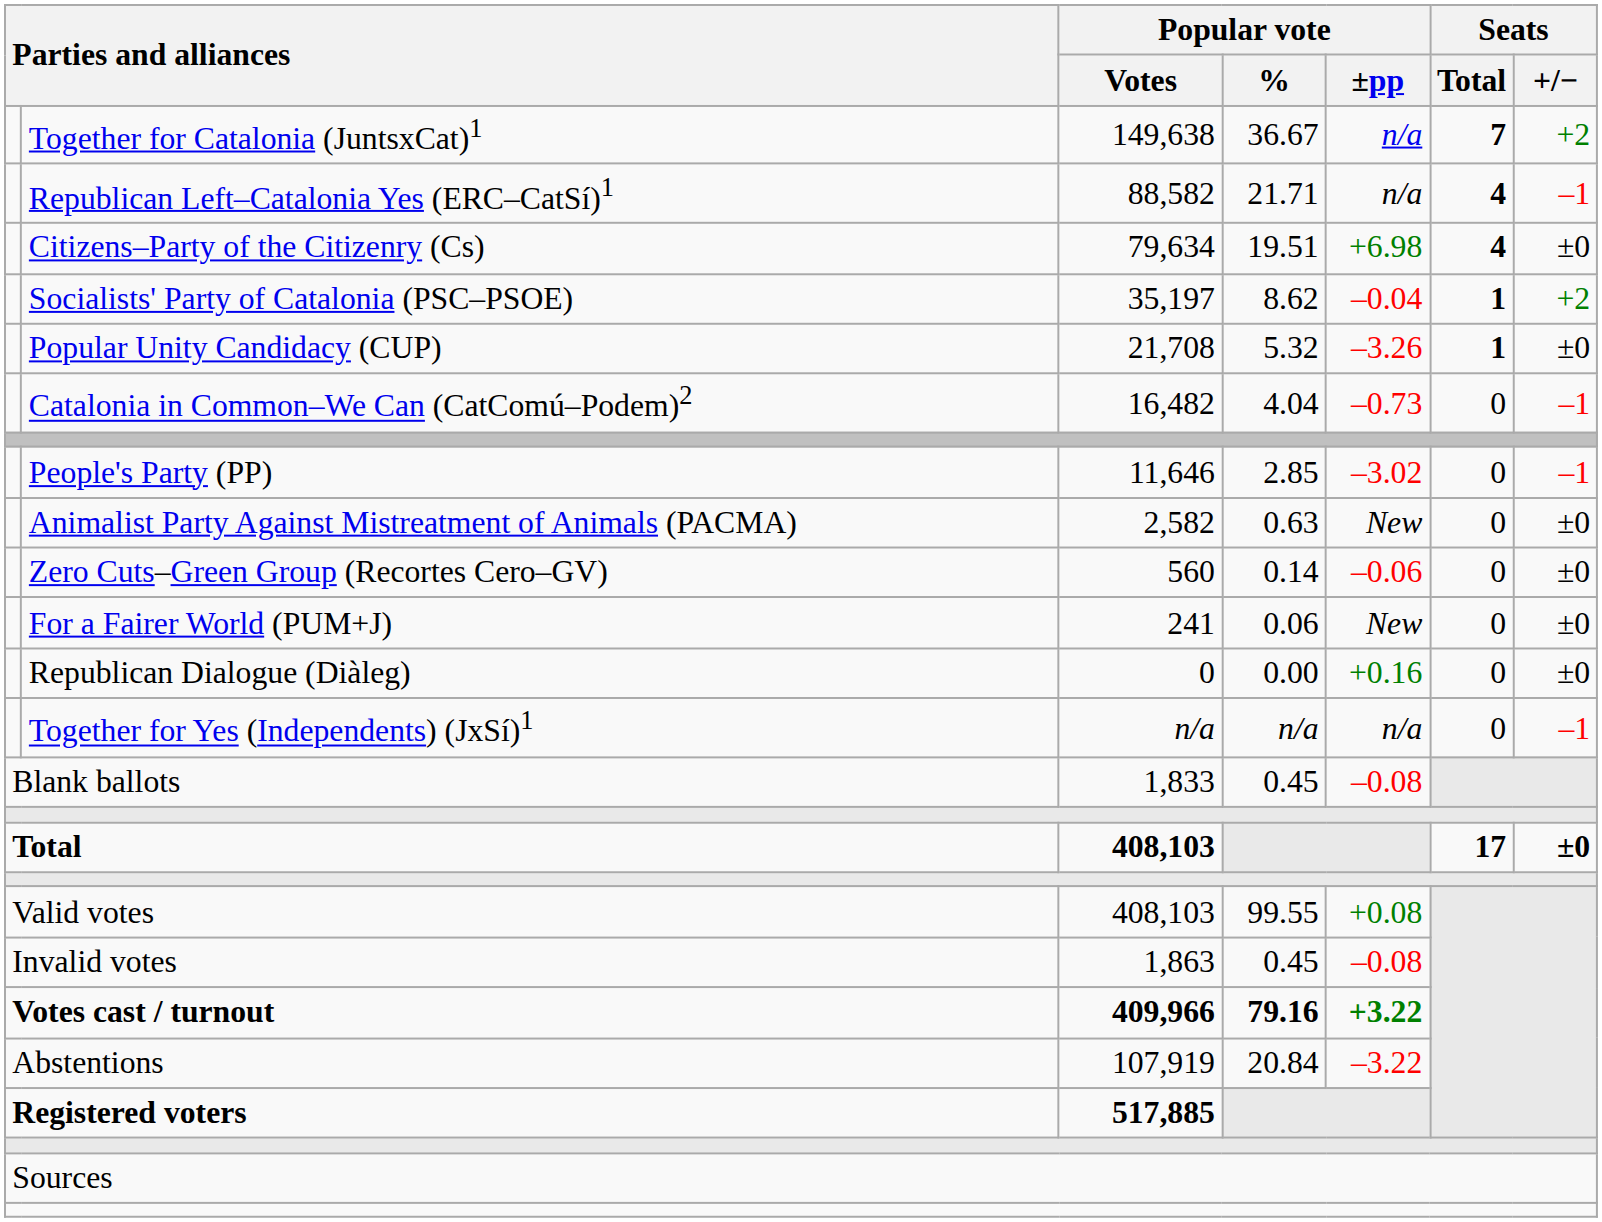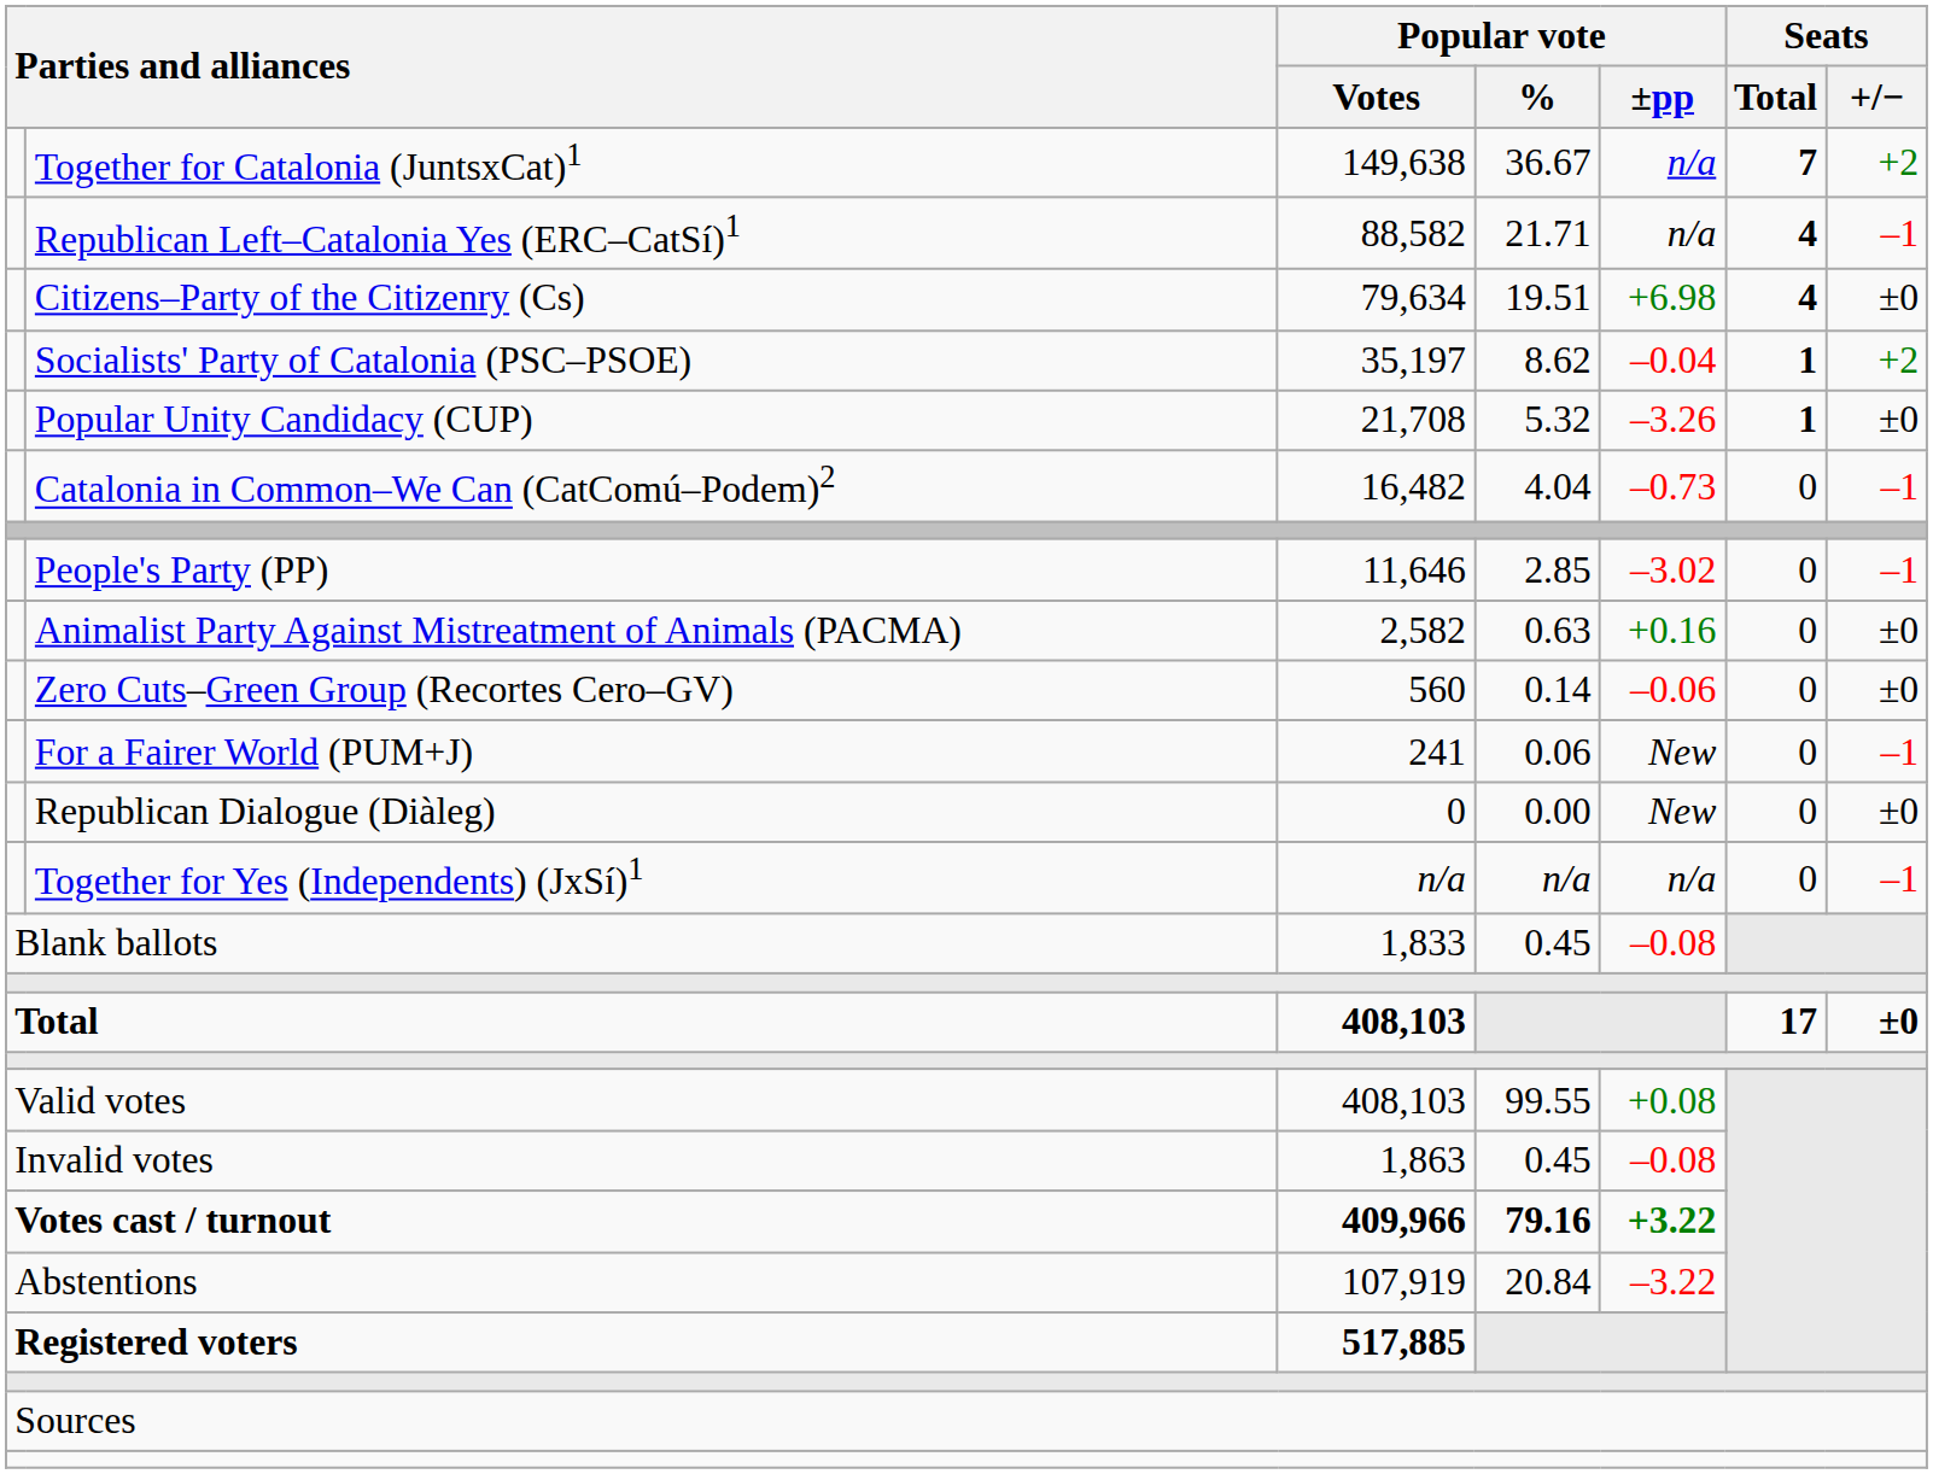Animalist Party Against Mistreatment of Animals (PACMA) | Popular vote / ±pp: New -> +0.16
For a Fairer World (PUM+J) | Seats / +/−: ±0 -> –1
Republican Dialogue (Diàleg) | Popular vote / ±pp: +0.16 -> New
